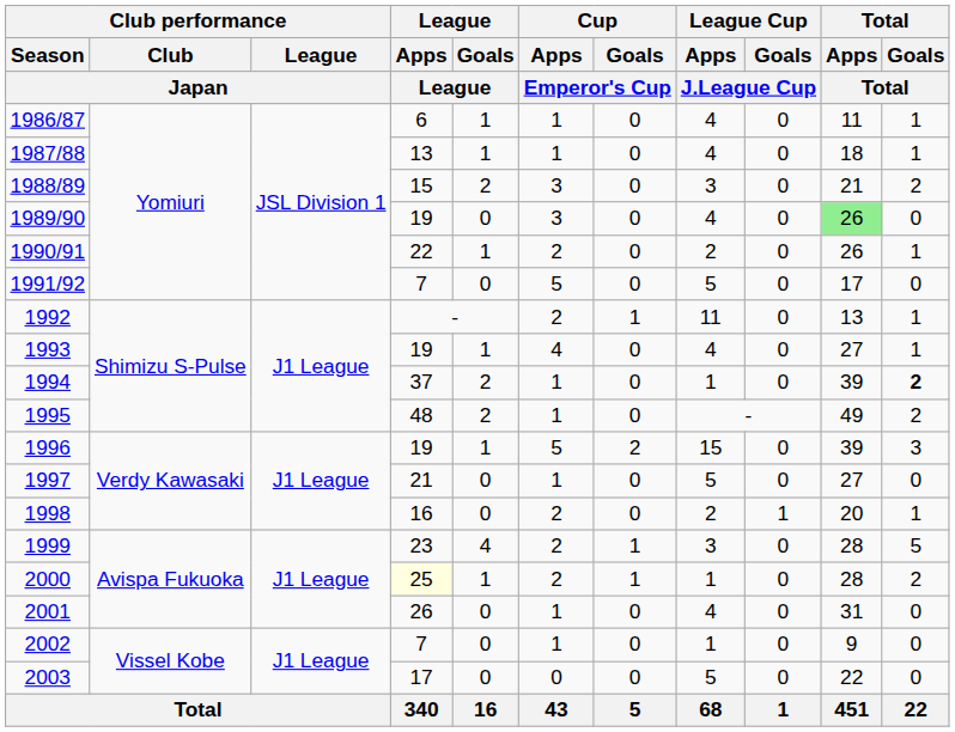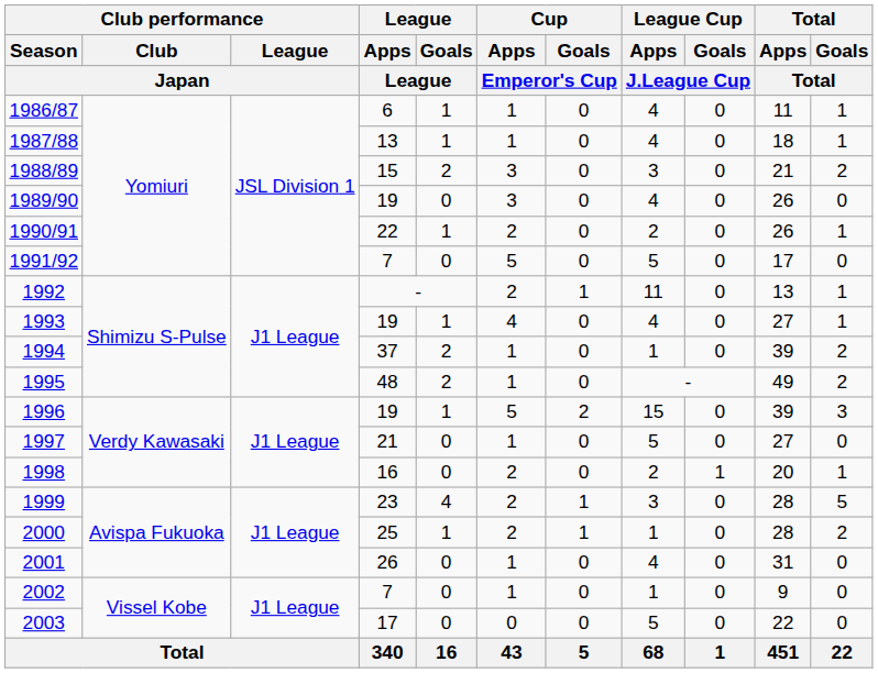1989/90 | Total / Apps / Total: lightgreen background -> no background
1994 | Total / Goals / Total: bold -> normal
2000 | League / Apps / League: lightyellow background -> no background
